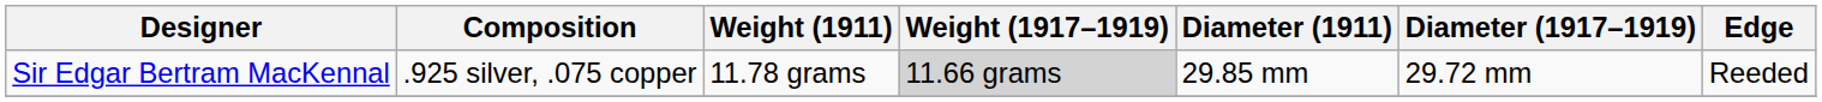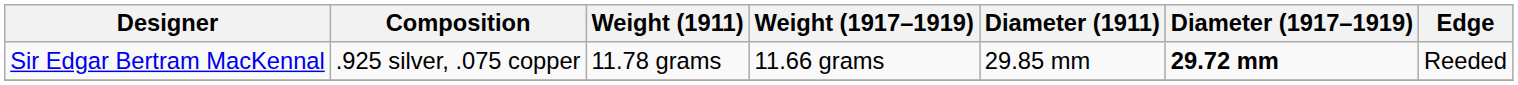Sir Edgar Bertram MacKennal | Weight (1917–1919): lightgrey background -> no background
Sir Edgar Bertram MacKennal | Diameter (1917–1919): normal -> bold
